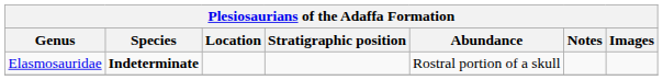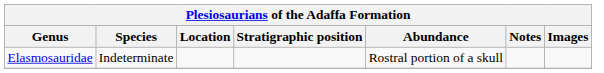Elasmosauridae | Species: bold -> normal
